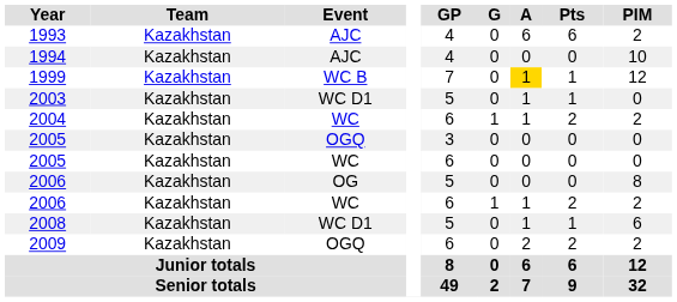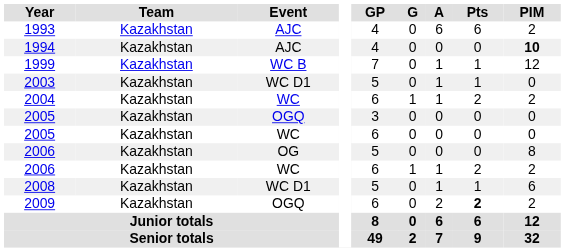1994 | PIM: normal -> bold
1999 | A: gold background -> no background
2009 | Pts: normal -> bold
